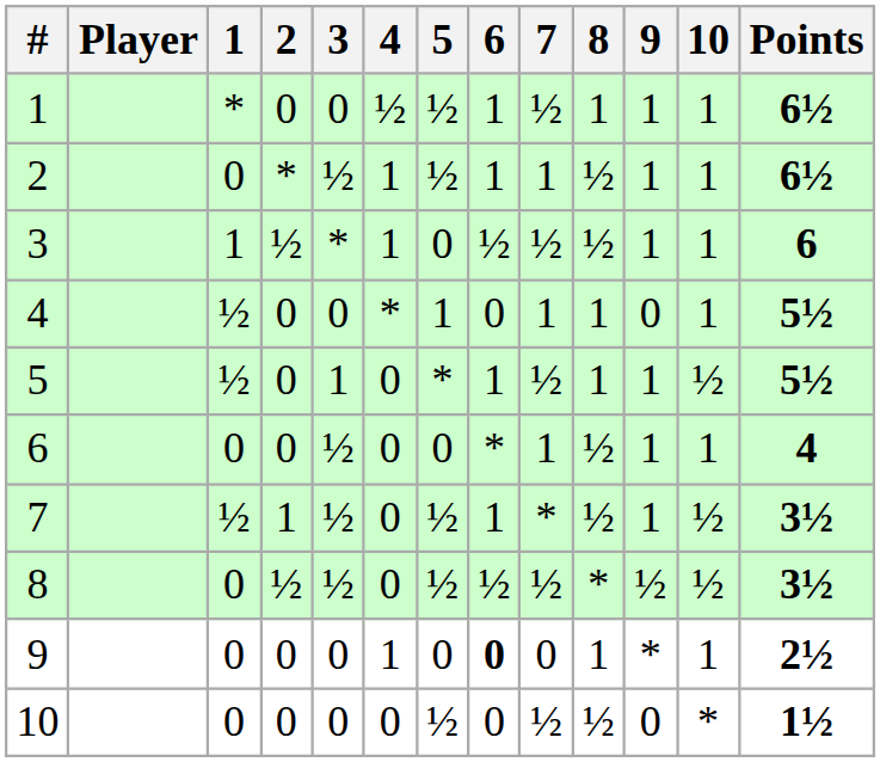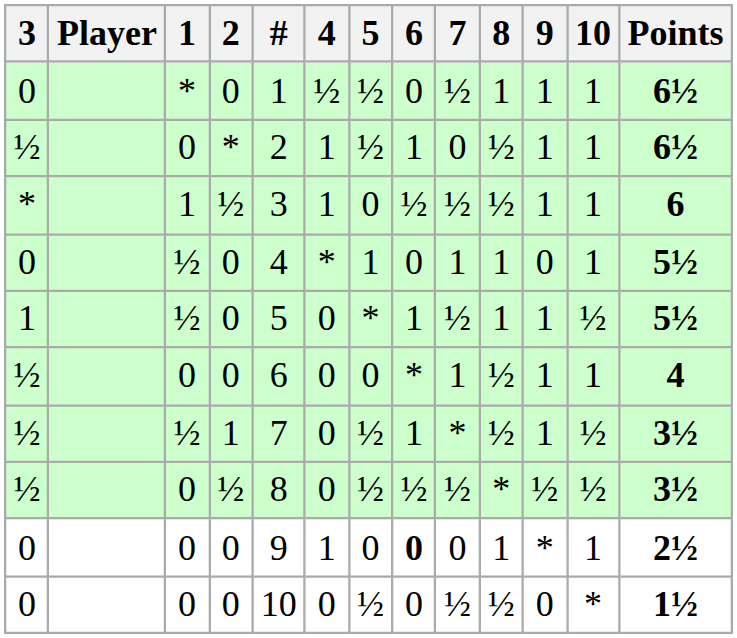columns swapped: # <-> 3
row 2 | 6: 1 -> 0
row 3 | 7: 1 -> 0
